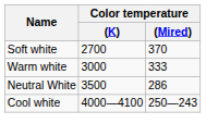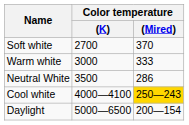Cool white | Color temperature / (Mired): no background -> gold background
+ row: Daylight | 5000—6500 | 200—154
